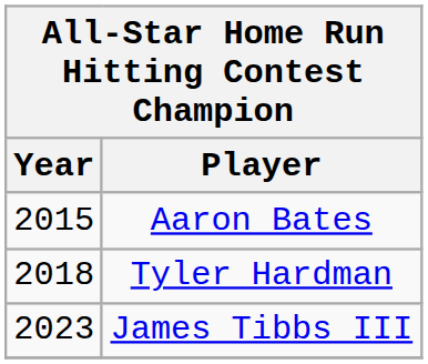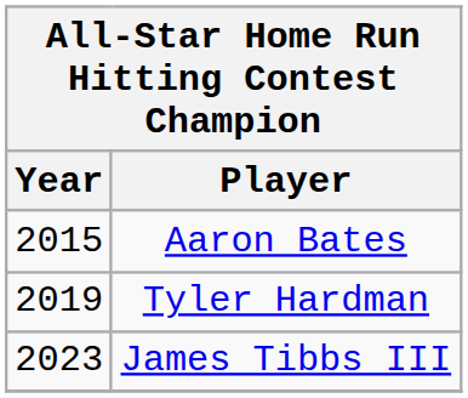Tyler Hardman | Year: 2018 -> 2019
